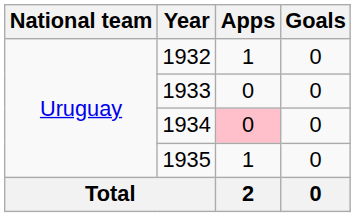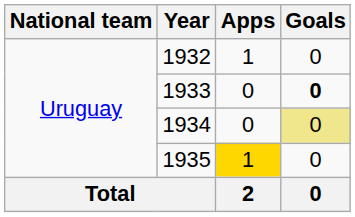1933 | Goals: normal -> bold
1934 | Apps: pink background -> no background
1934 | Goals: no background -> khaki background
1935 | Apps: no background -> gold background
